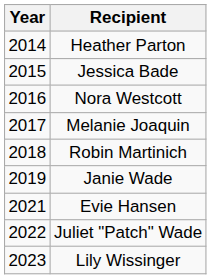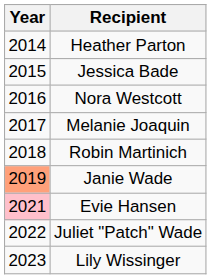Janie Wade | Year: no background -> lightsalmon background
Evie Hansen | Year: no background -> pink background
